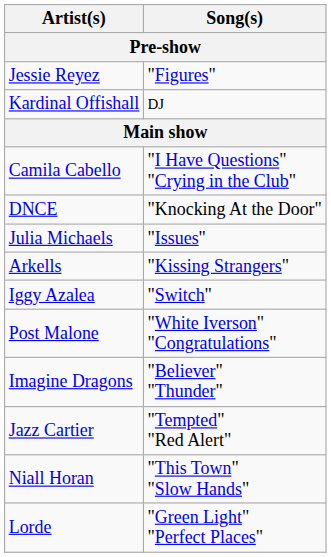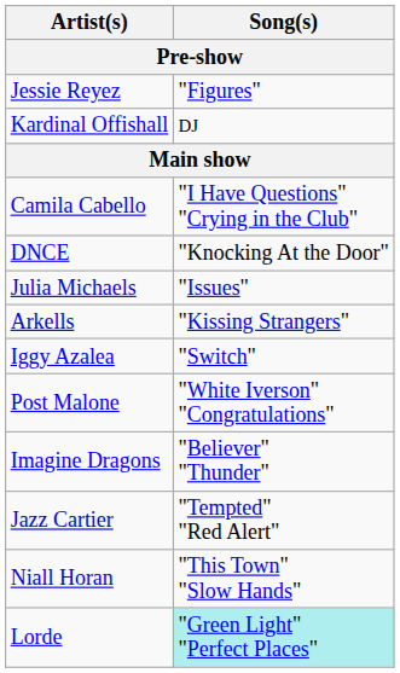Lorde | Song(s): no background -> paleturquoise background
